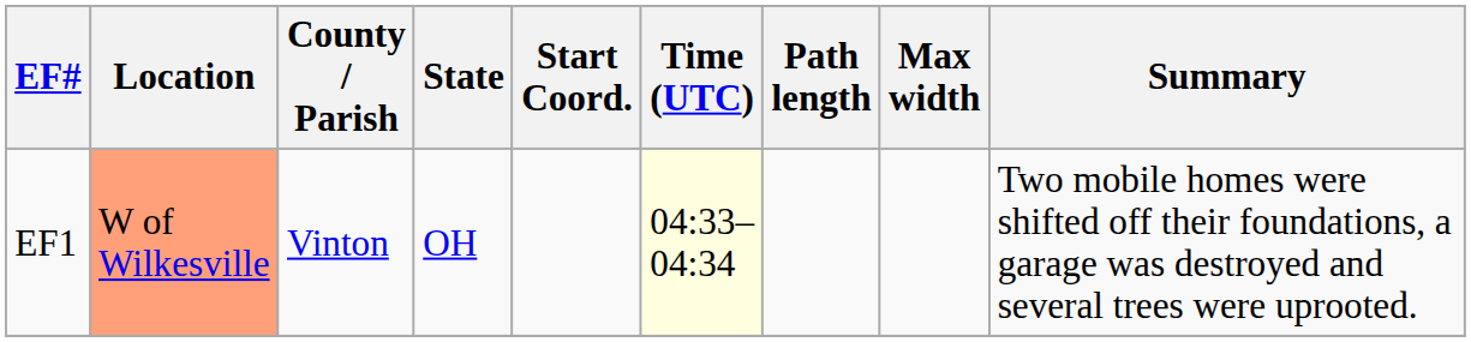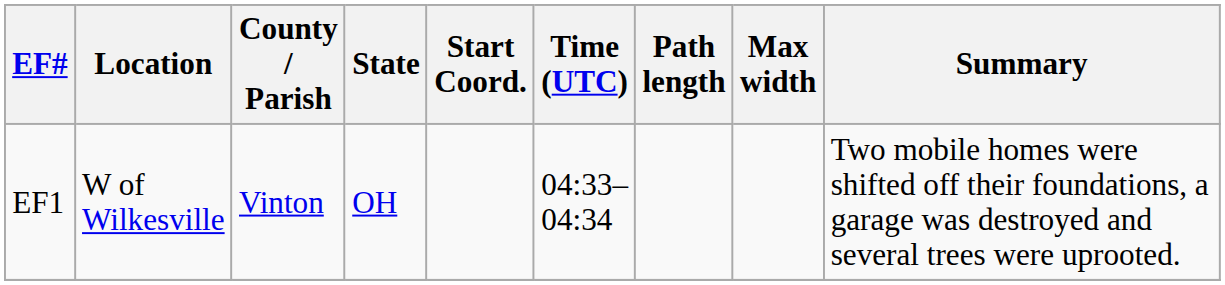EF1 | Location: lightsalmon background -> no background
EF1 | Time (UTC): lightyellow background -> no background
